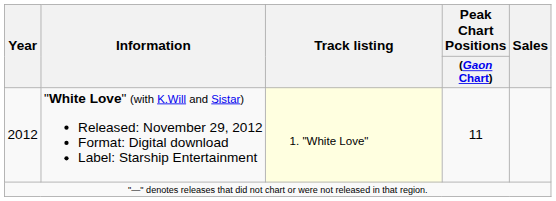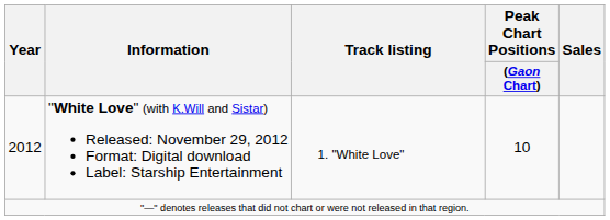2012 | Track listing: lightyellow background -> no background
2012 | Peak Chart Positions / (Gaon Chart): 11 -> 10
